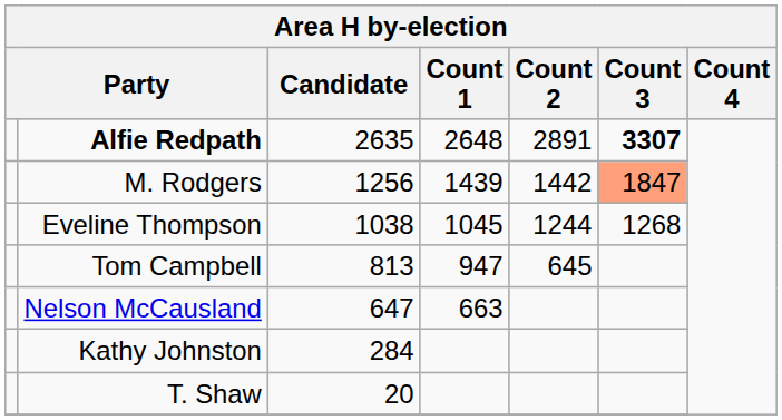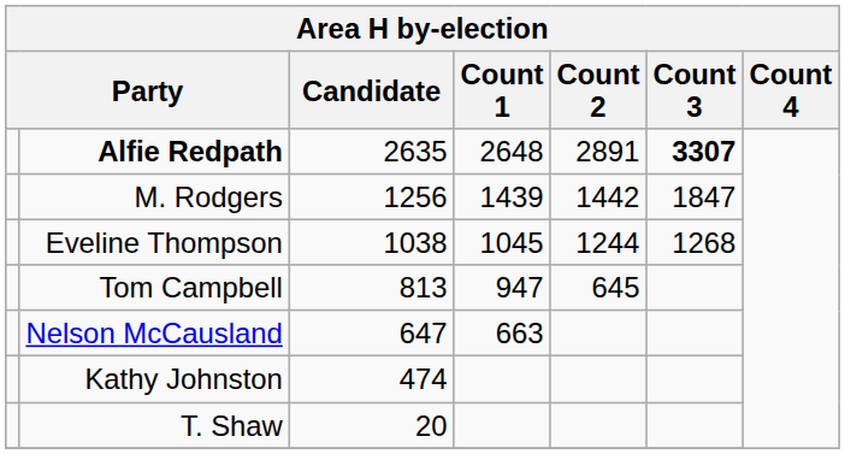M. Rodgers | Count 3: lightsalmon background -> no background
Kathy Johnston | Candidate: 284 -> 474
